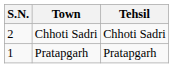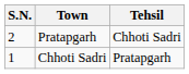row 2 | Town: Chhoti Sadri -> Pratapgarh
row 3 | Town: Pratapgarh -> Chhoti Sadri
